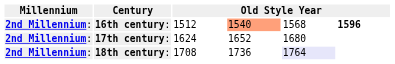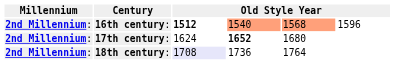16th century: | column 3: normal -> bold
16th century: | column 5: no background -> lightsalmon background
16th century: | column 6: bold -> normal
17th century: | column 4: normal -> bold
18th century: | column 3: no background -> lavender background
18th century: | column 5: lavender background -> no background
